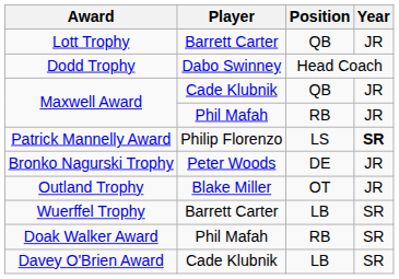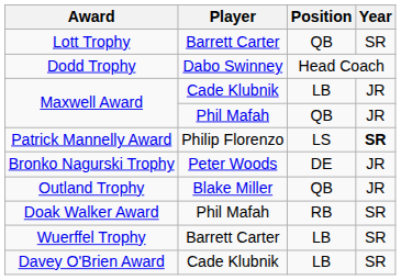Lott Trophy | Year: JR -> SR
Maxwell Award / Cade Klubnik | Position: QB -> LB
Maxwell Award / Phil Mafah | Position: RB -> QB
Outland Trophy | Position: OT -> QB
rows swapped: Wuerffel Trophy <-> Doak Walker Award
